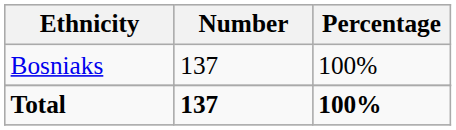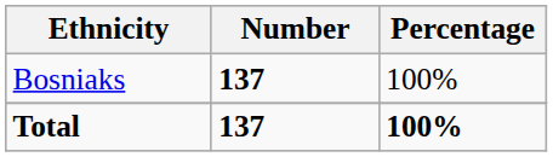Bosniaks | Number: normal -> bold
